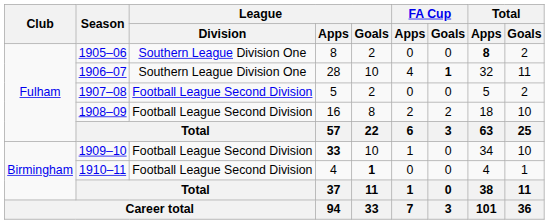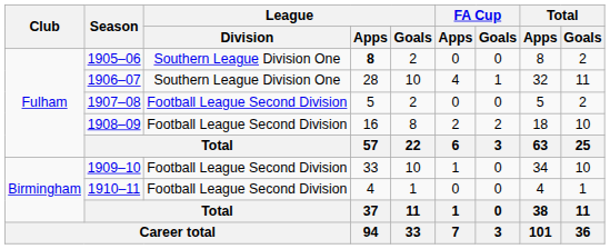1905–06 | League / Apps: normal -> bold
1905–06 | Total / Apps: bold -> normal
1906–07 | FA Cup / Goals: bold -> normal
1909–10 | League / Apps: bold -> normal
1910–11 | League / Goals: bold -> normal
